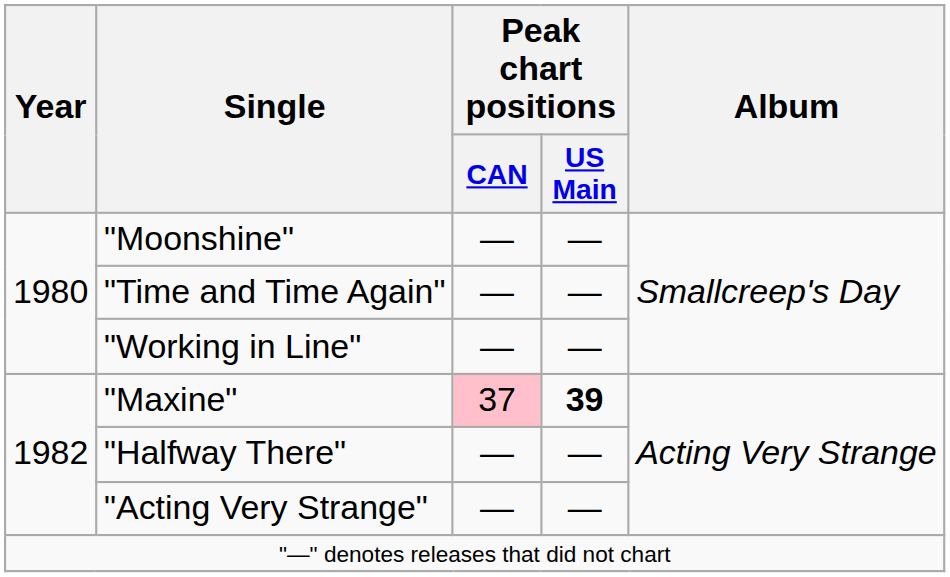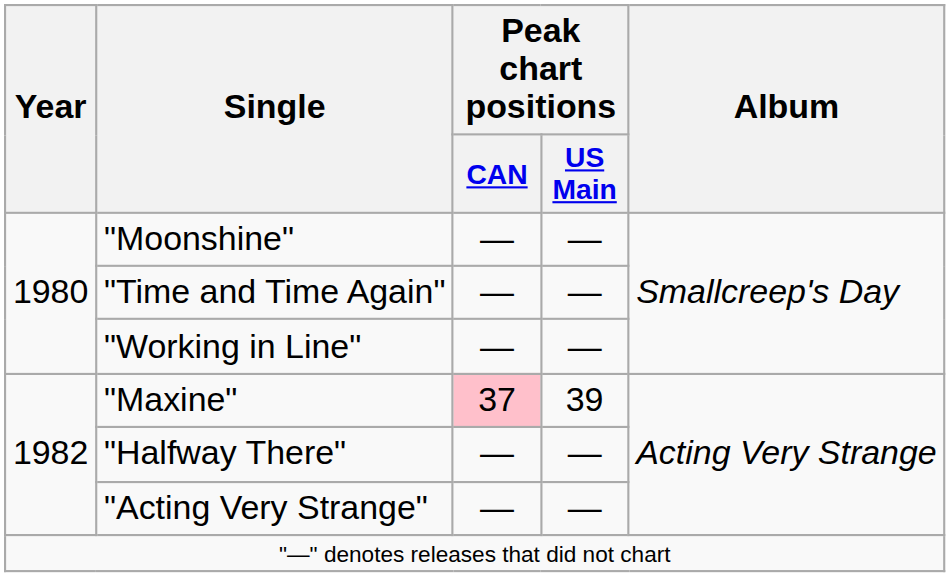"Maxine" | Peak chart positions / US Main: bold -> normal
